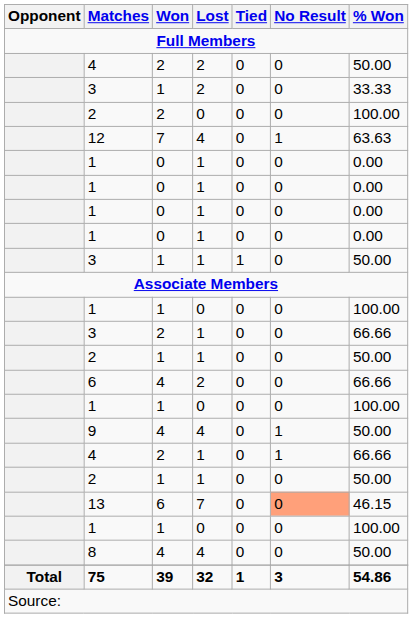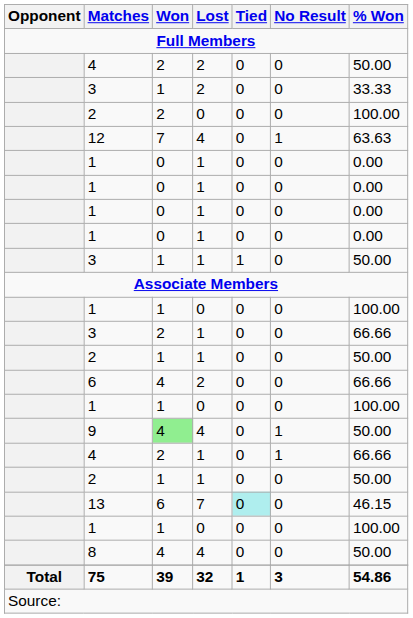9 | Won: no background -> lightgreen background
13 | Tied: no background -> paleturquoise background
13 | No Result: lightsalmon background -> no background
